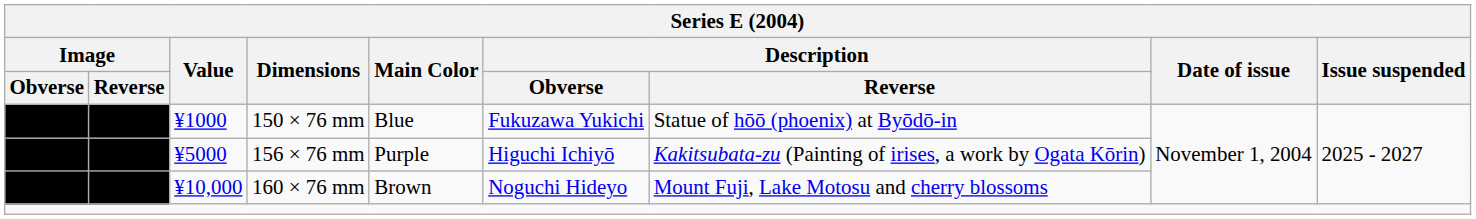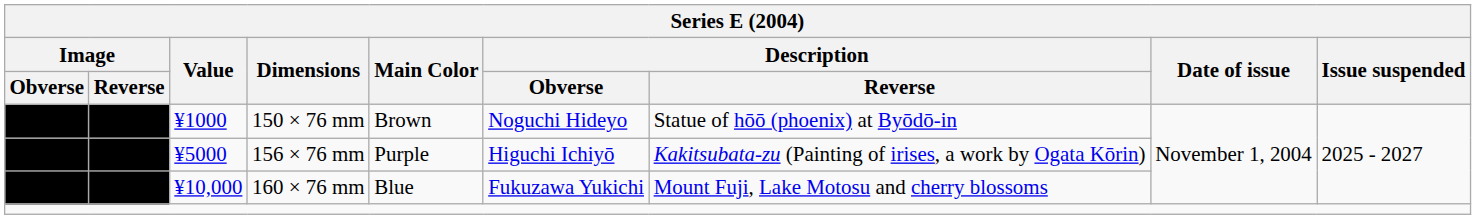150 × 76 mm | Main Color: Blue -> Brown
150 × 76 mm | Description / Obverse: Fukuzawa Yukichi -> Noguchi Hideyo
160 × 76 mm | Main Color: Brown -> Blue
160 × 76 mm | Description / Obverse: Noguchi Hideyo -> Fukuzawa Yukichi
